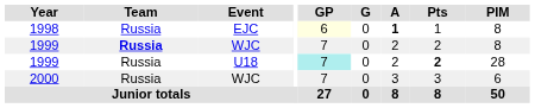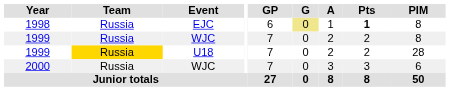1998 | GP: lightyellow background -> no background
1998 | G: no background -> khaki background
1998 | A: bold -> normal
1998 | Pts: normal -> bold
1999 / WJC | Team: bold -> normal
1999 / U18 | Team: no background -> gold background
1999 / U18 | GP: paleturquoise background -> no background
1999 / U18 | Pts: bold -> normal
